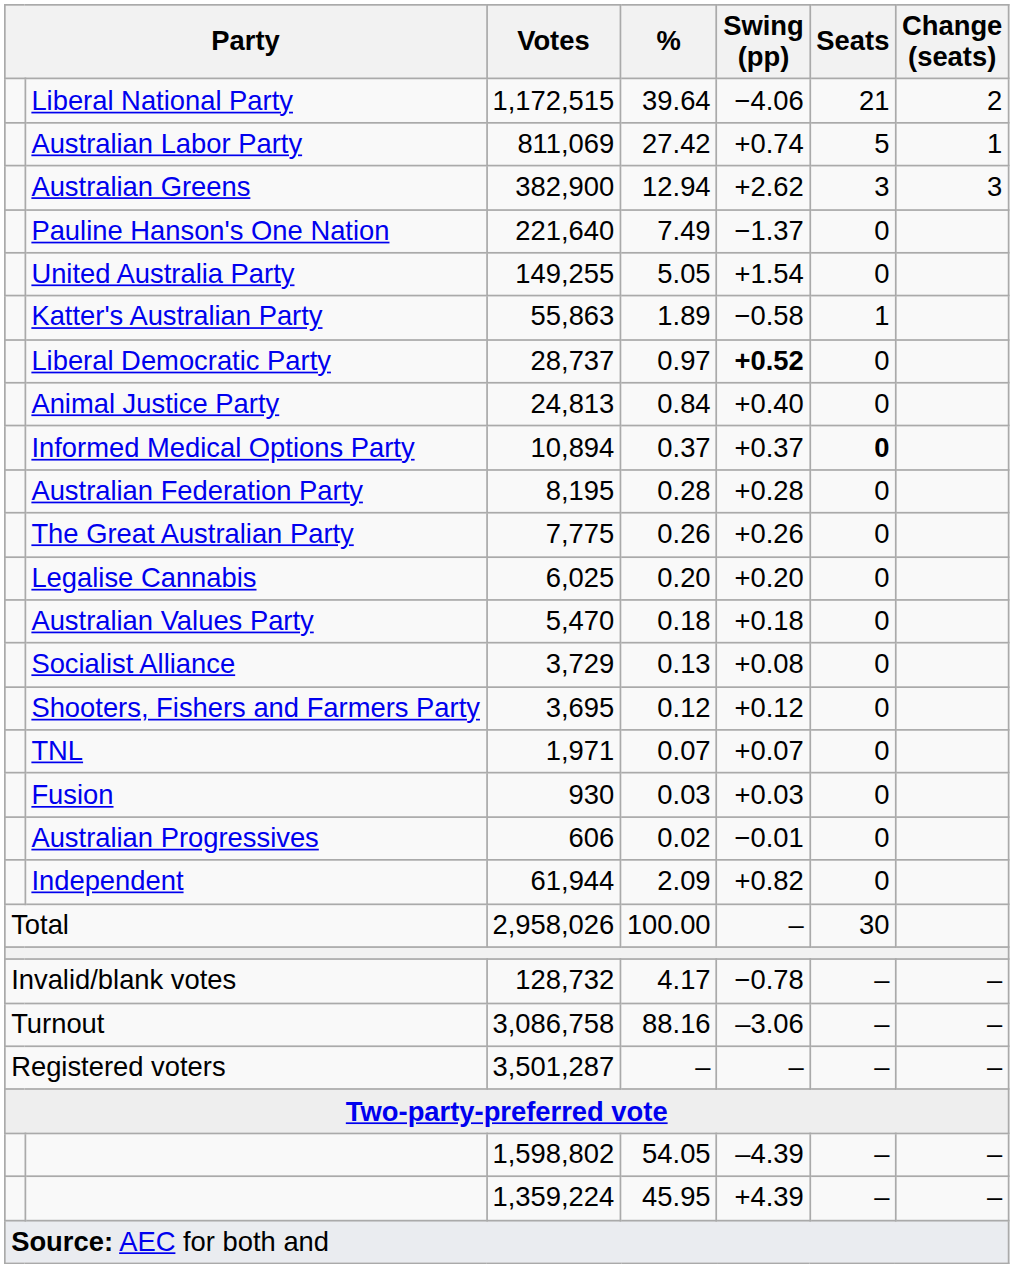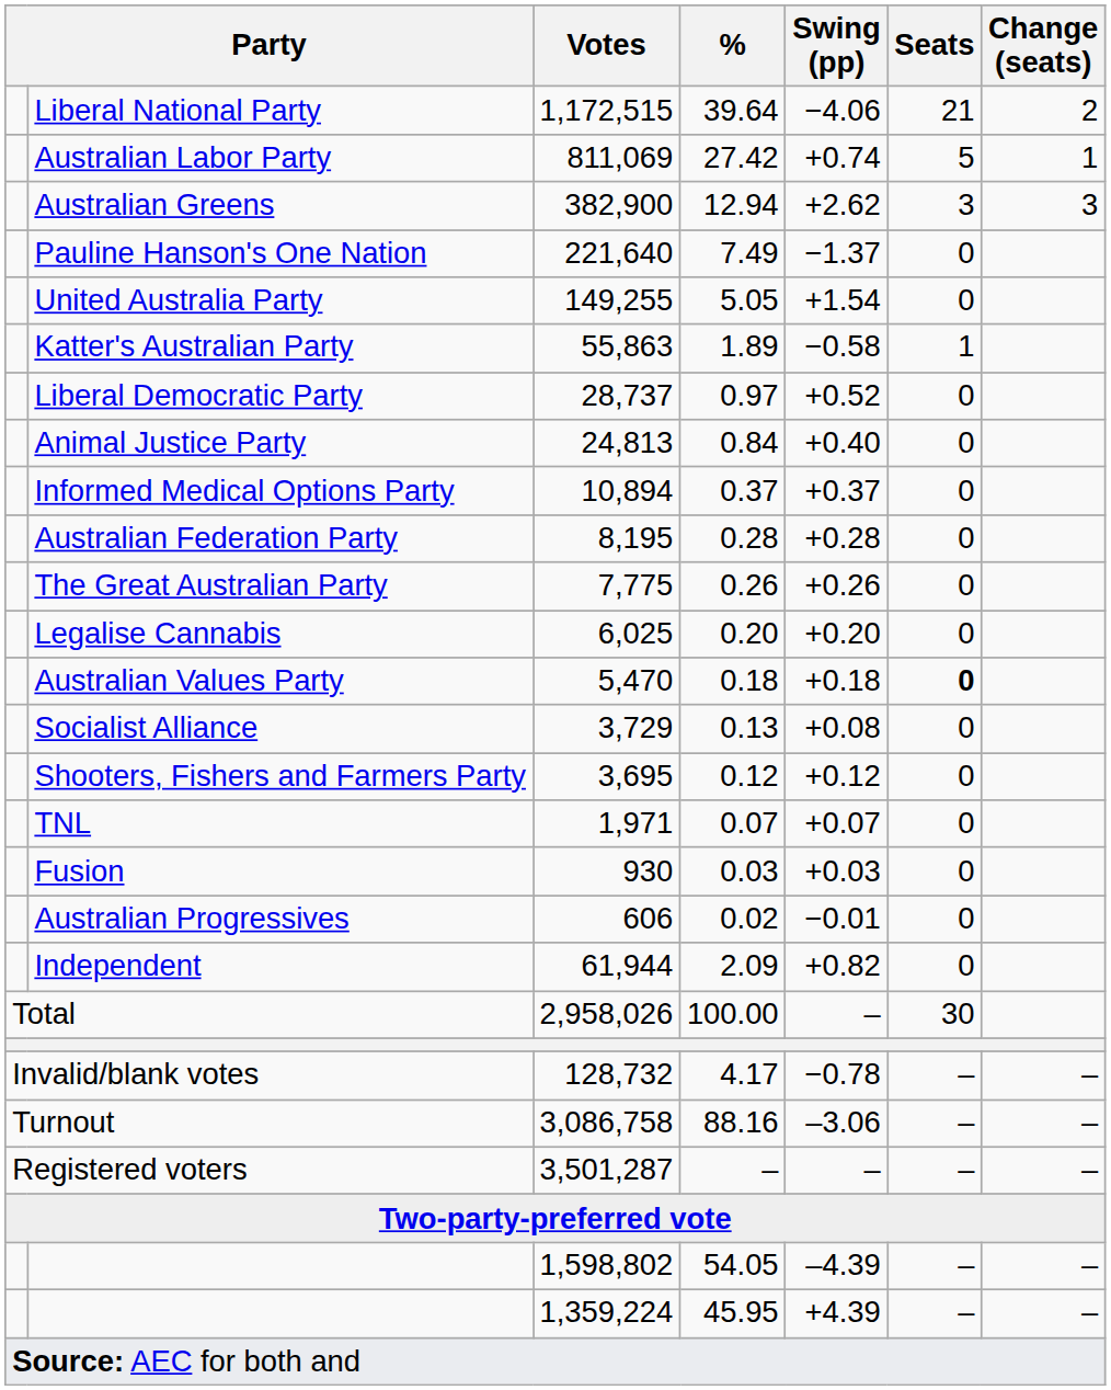Liberal Democratic Party | Swing (pp): bold -> normal
Informed Medical Options Party | Seats: bold -> normal
Australian Values Party | Seats: normal -> bold
